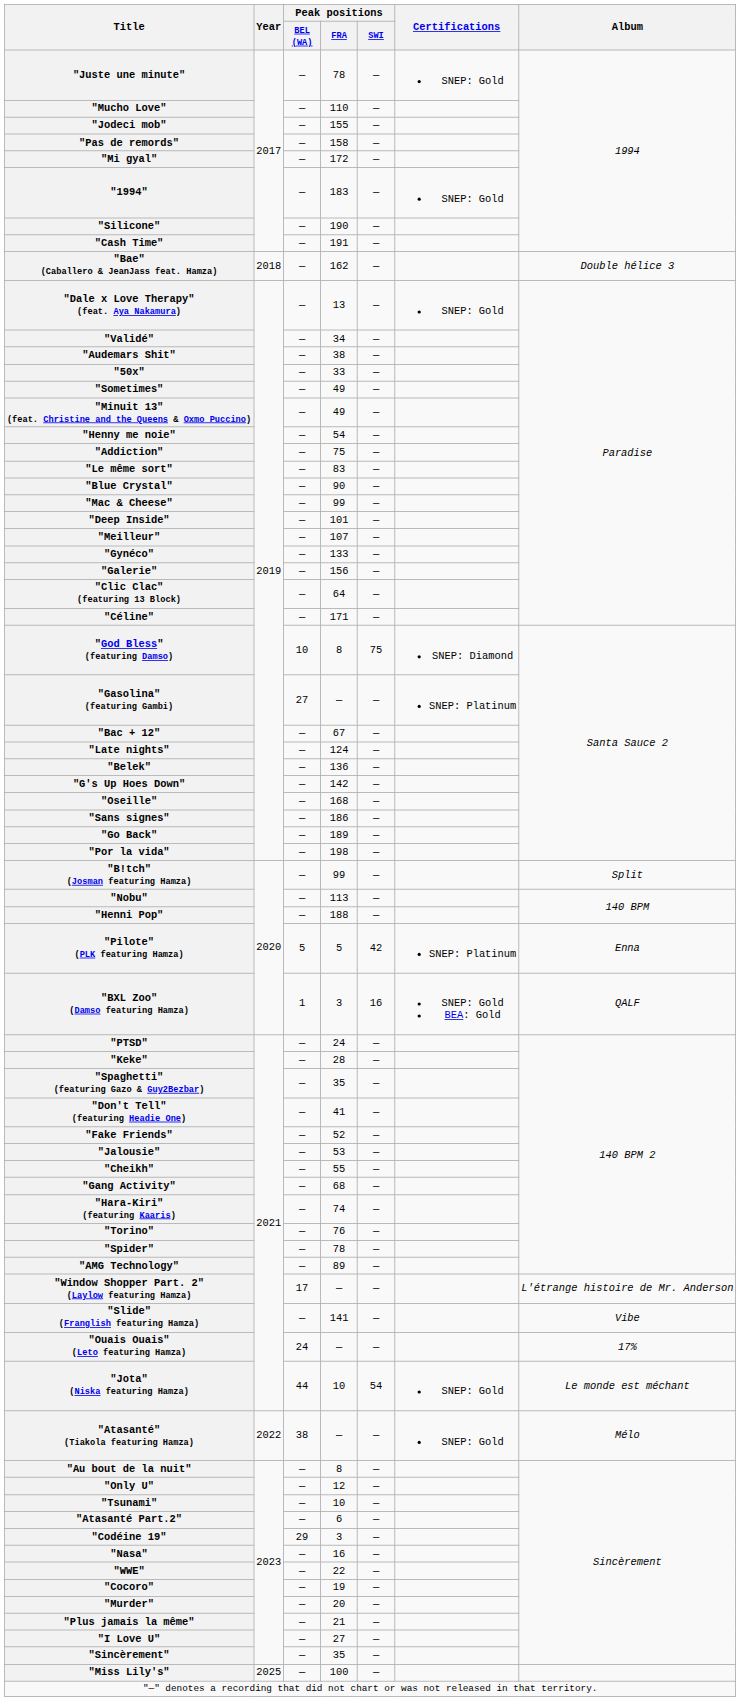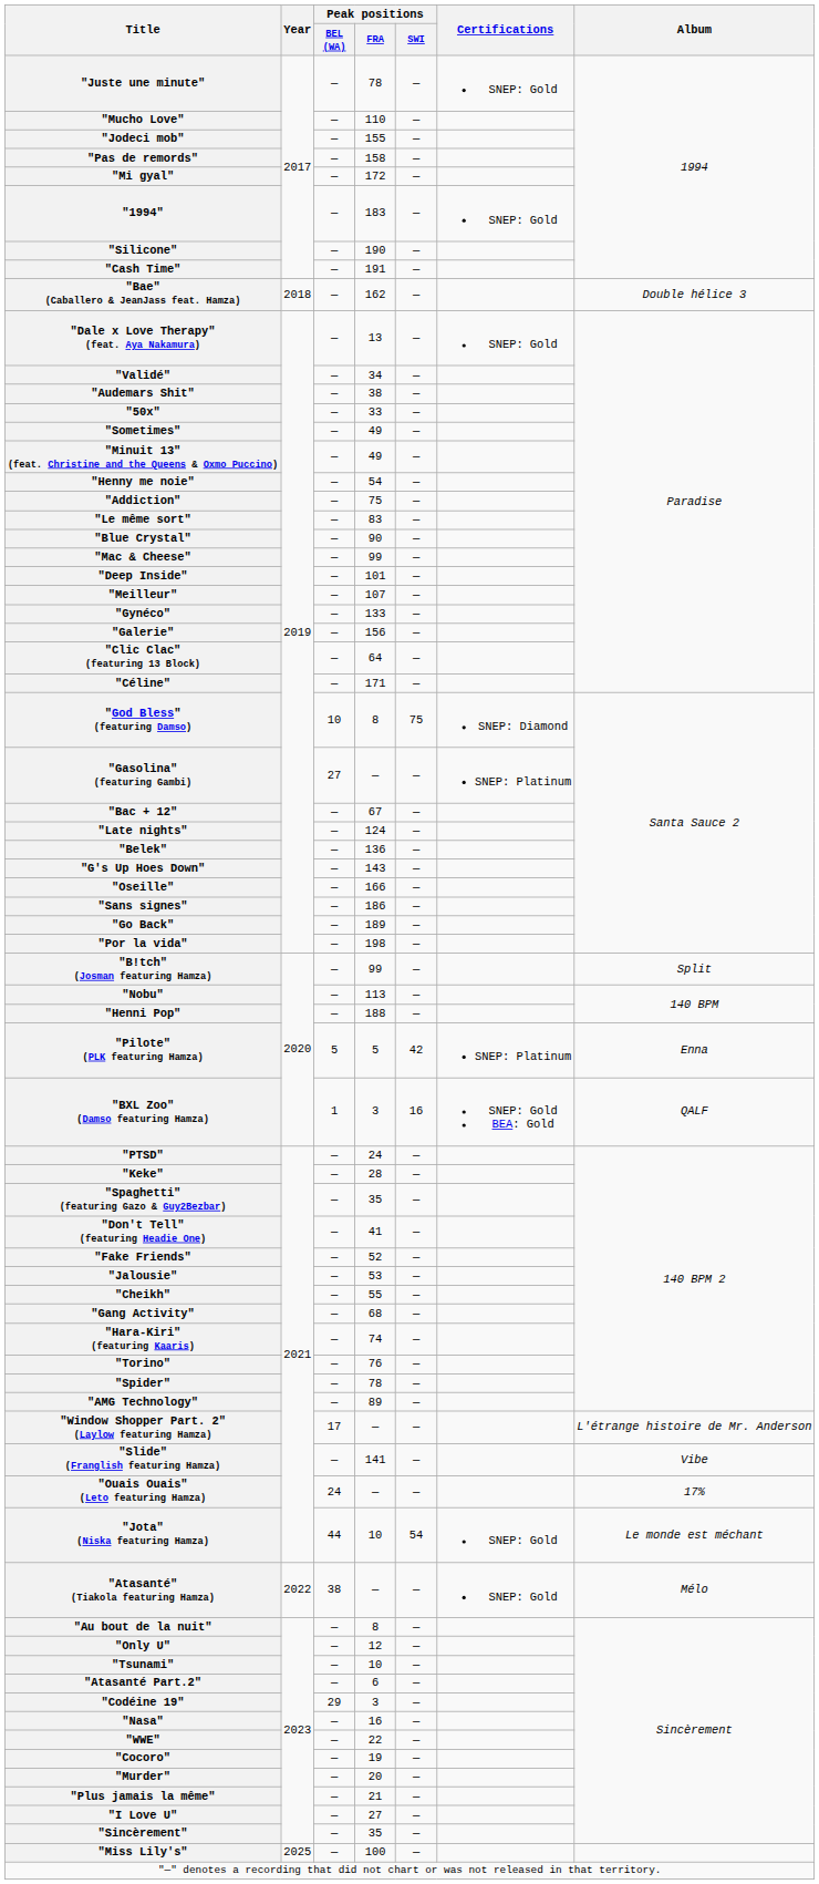"G's Up Hoes Down" | Peak positions / FRA: 142 -> 143
"Oseille" | Peak positions / FRA: 168 -> 166
